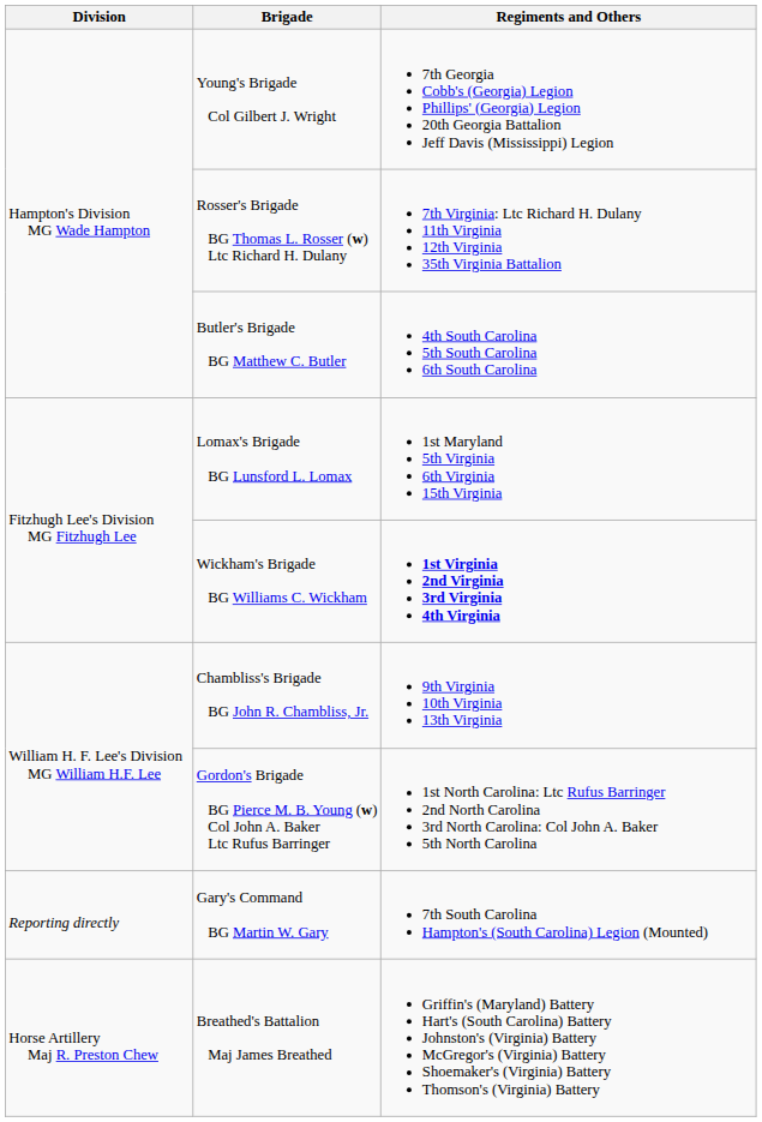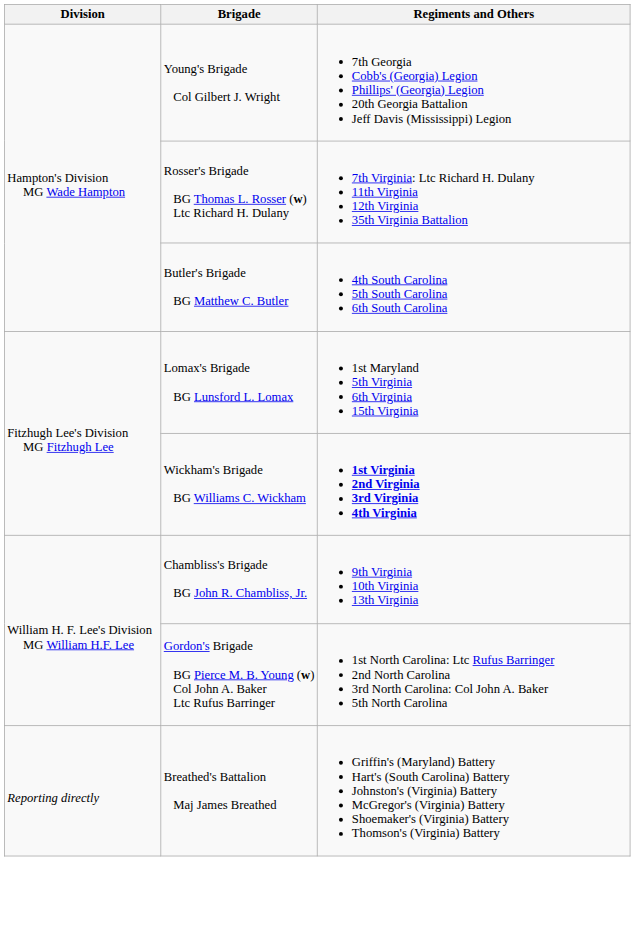- row: Reporting directly | Gary's Command BG Martin W. Gary | 7th South Carolina Hampton's (South Carolina) Legion (Mounted)
Breathed's Battalion Maj James Breathed | Division: Horse Artillery Maj R. Preston Chew -> Reporting directly
